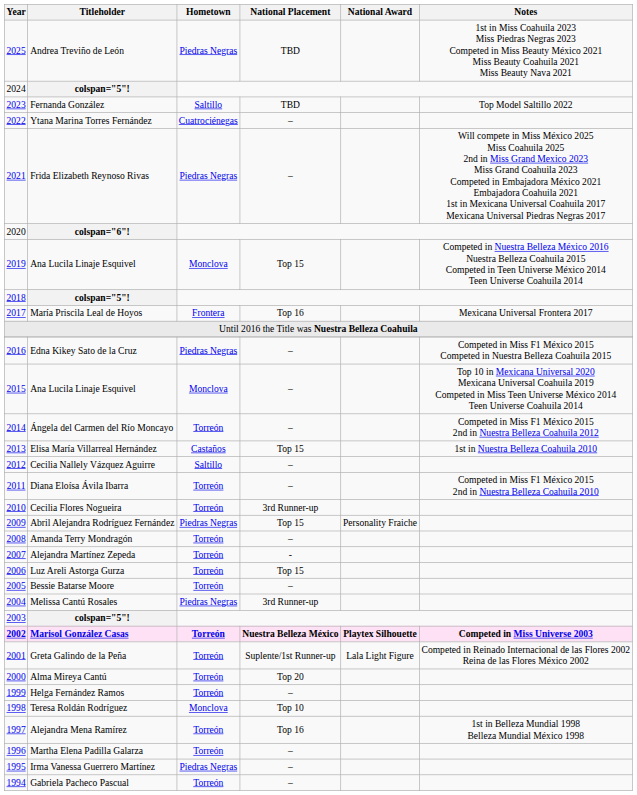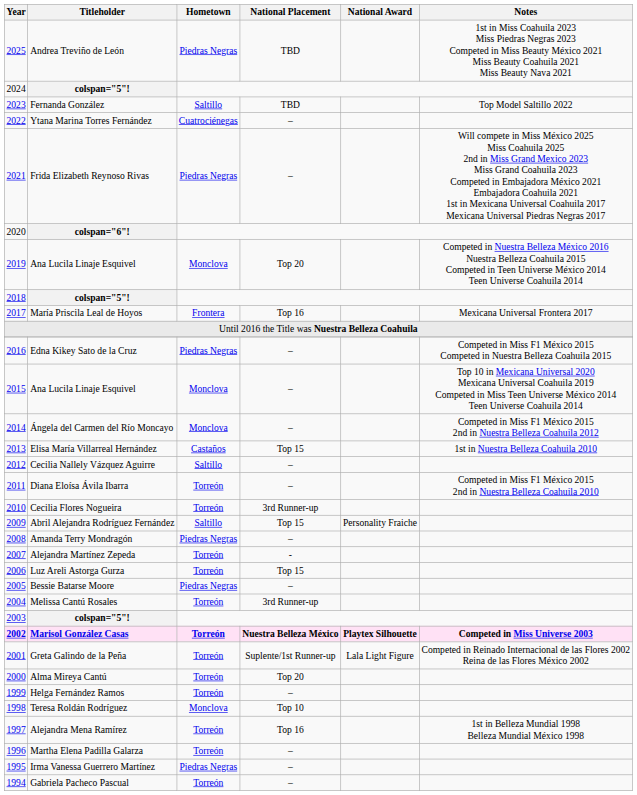2019 / Ana Lucila Linaje Esquivel | National Placement: Top 15 -> Top 20
Ángela del Carmen del Río Moncayo | Hometown: Torreón -> Monclova
Abril Alejandra Rodríguez Fernández | Hometown: Piedras Negras -> Saltillo
Amanda Terry Mondragón | Hometown: Torreón -> Piedras Negras
Bessie Batarse Moore | Hometown: Torreón -> Piedras Negras
Melissa Cantú Rosales | Hometown: Piedras Negras -> Torreón
